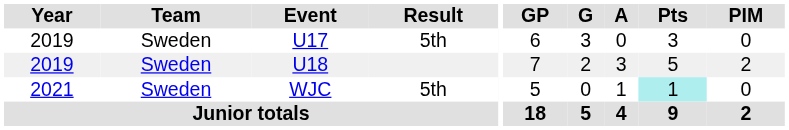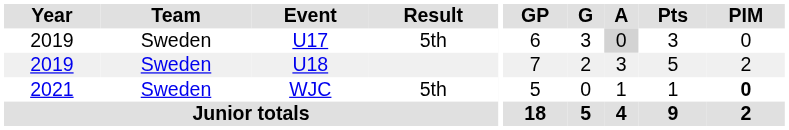U17 | A: no background -> lightgrey background
WJC | Pts: paleturquoise background -> no background
WJC | PIM: normal -> bold
